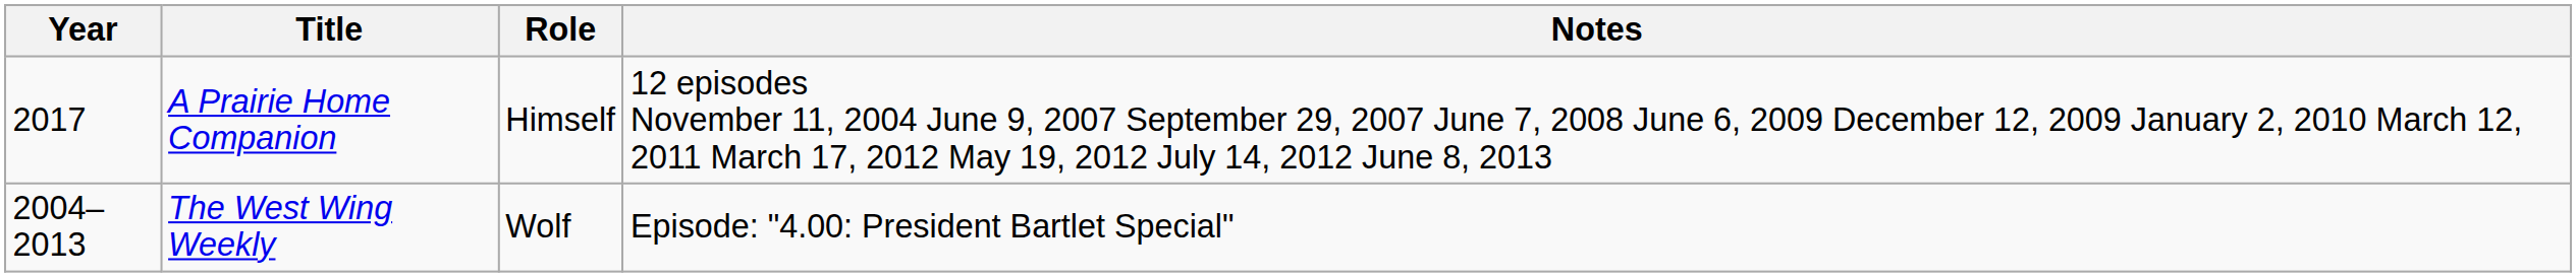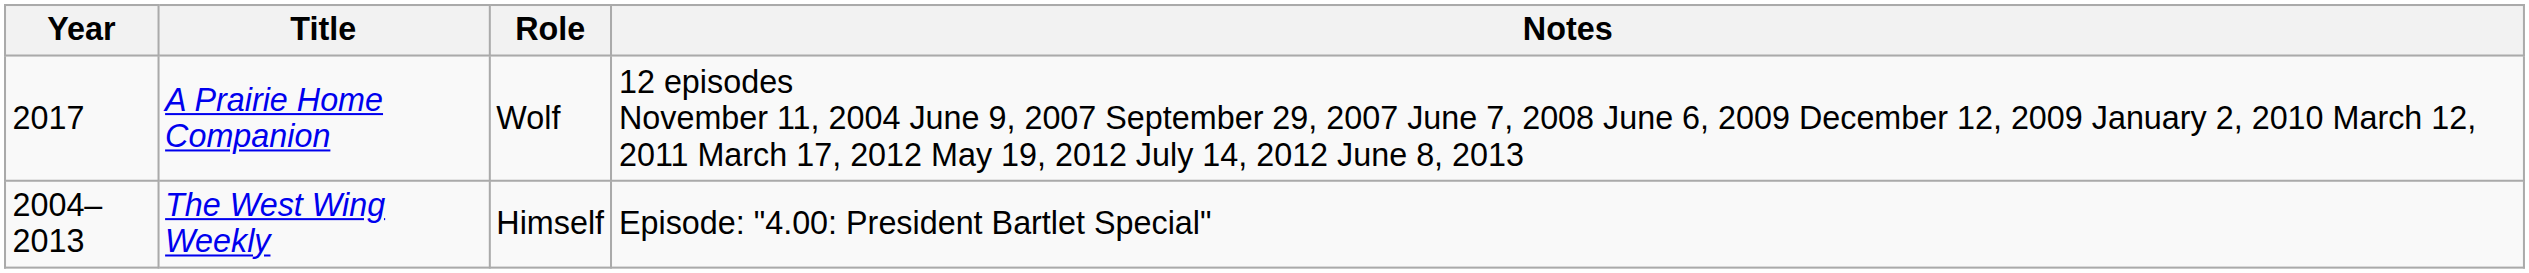A Prairie Home Companion | Role: Himself -> Wolf
The West Wing Weekly | Role: Wolf -> Himself
